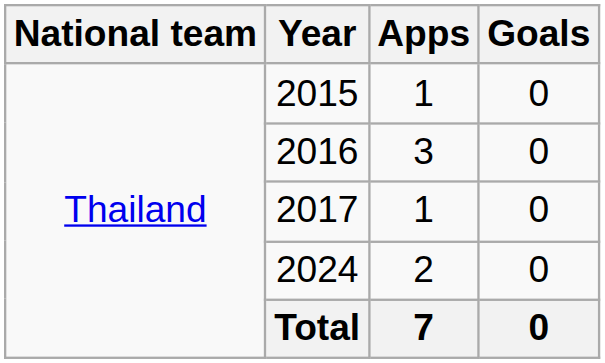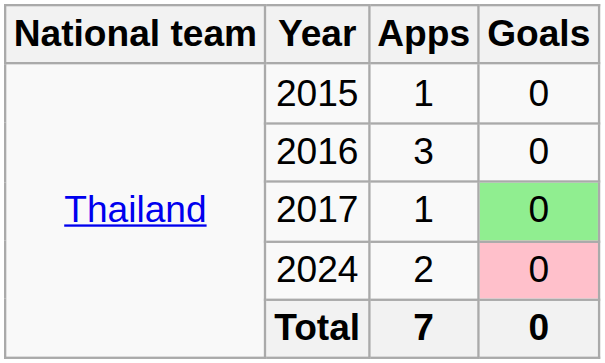2017 | Goals: no background -> lightgreen background
2024 | Goals: no background -> pink background
